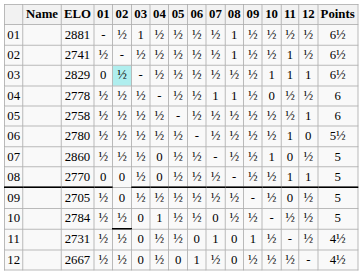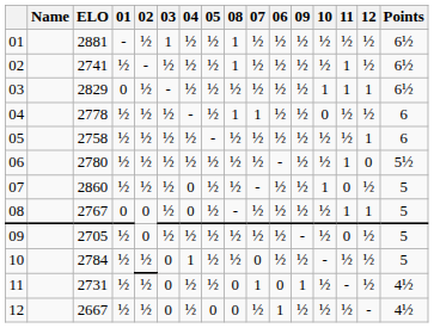columns swapped: 06 <-> 08
row 4 | 02: paleturquoise background -> no background
row 9 | ELO: 2770 -> 2767
